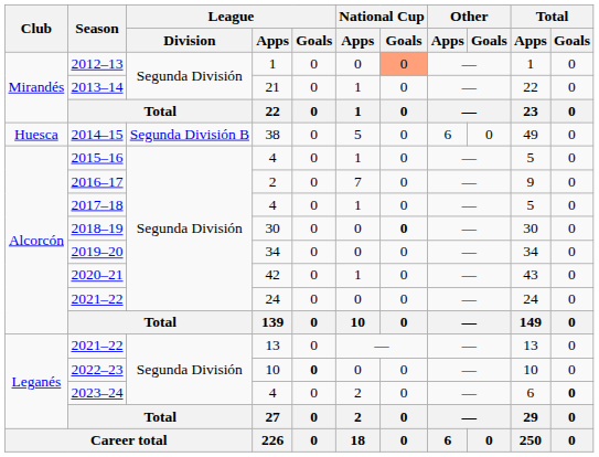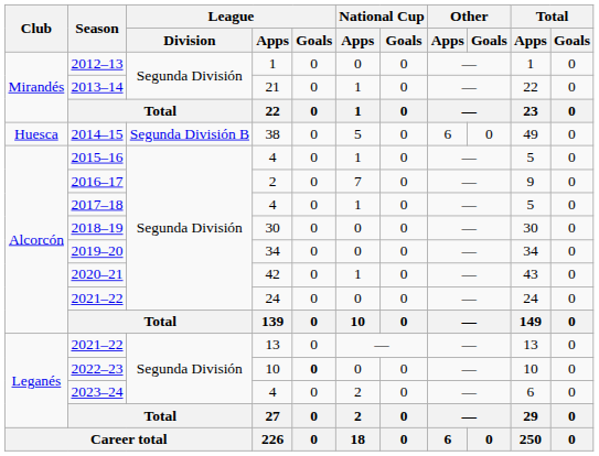2012–13 | National Cup / Goals: lightsalmon background -> no background
2018–19 | National Cup / Goals: bold -> normal
2023–24 | Total / Goals: bold -> normal
